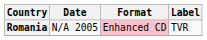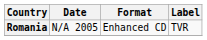Romania | Format: pink background -> no background
